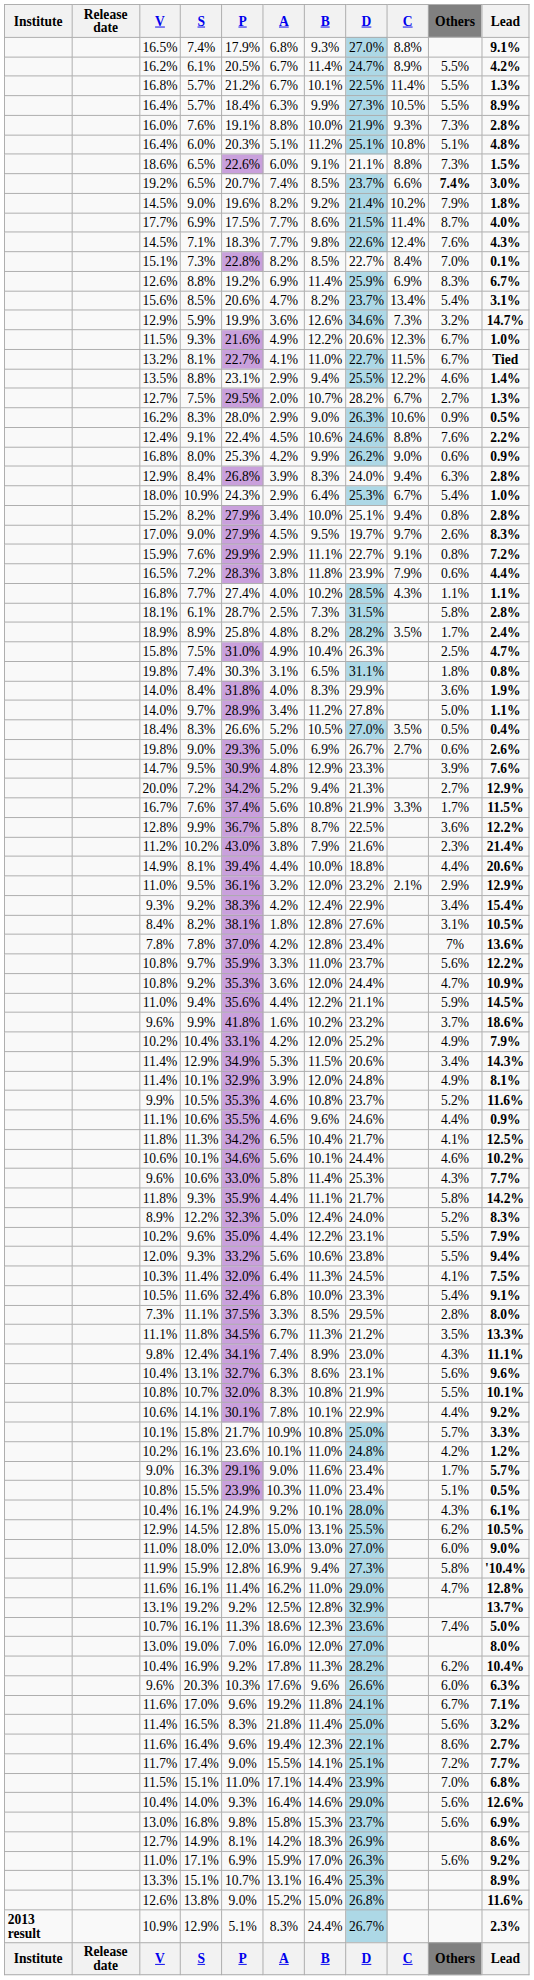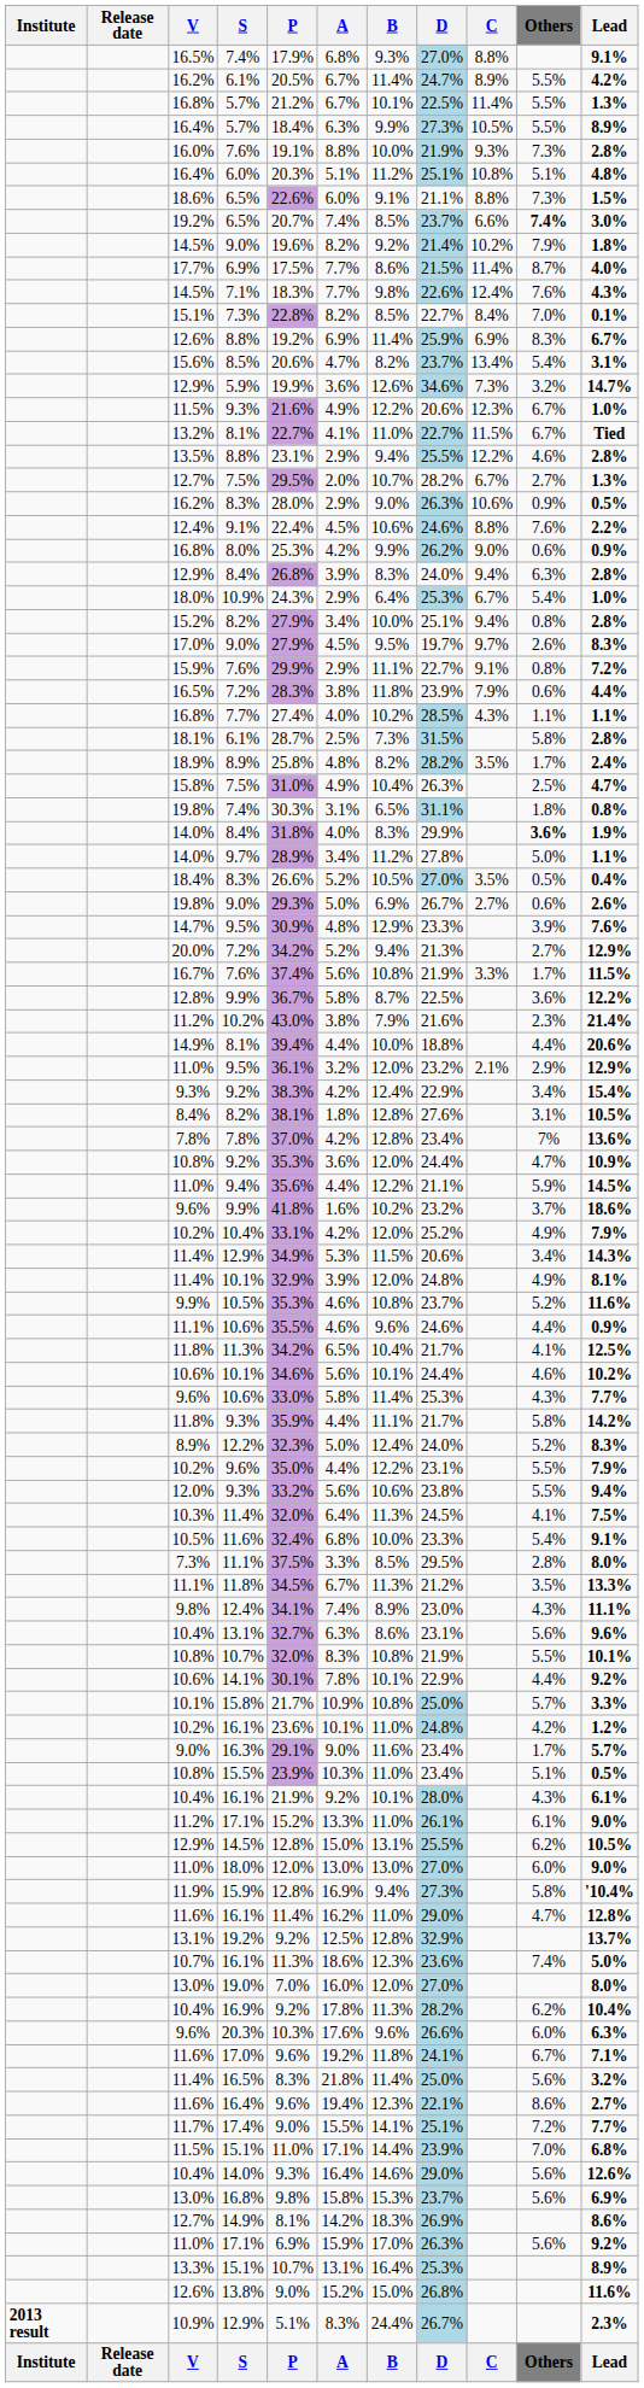13.5% / 8.8% | Lead: 1.4% -> 2.8%
14.0% / 8.4% | Others: normal -> bold
- row: 10.8% | 9.7% | 35.9% | 3.3% | 11.0% | 23.7% | 5.6% | 12.2%
10.4% / 16.1% | P: 24.9% -> 21.9%
+ row: 11.2% | 17.1% | 15.2% | 13.3% | 11.0% | 26.1% | 6.1% | 9.0%
